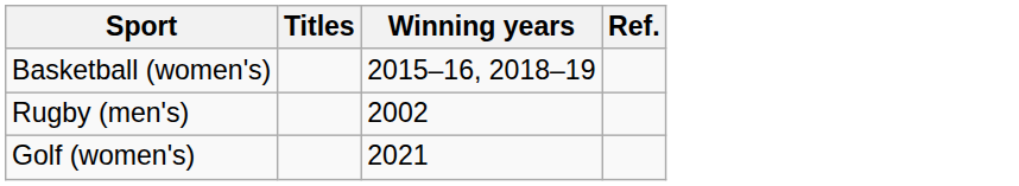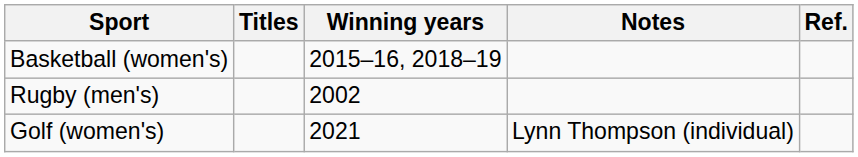+ column: Notes | Lynn Thompson (individual)
